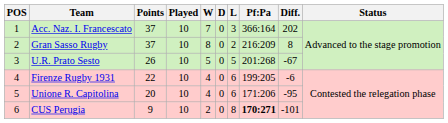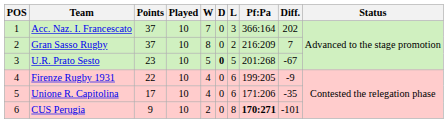Gran Sasso Rugby | Diff.: 8 -> 7
U.R. Prato Sesto | Points: 26 -> 23
U.R. Prato Sesto | D: normal -> bold
Firenze Rugby 1931 | Diff.: -6 -> -9
Unione R. Capitolina | Points: 20 -> 17
Unione R. Capitolina | Diff.: -95 -> -35
